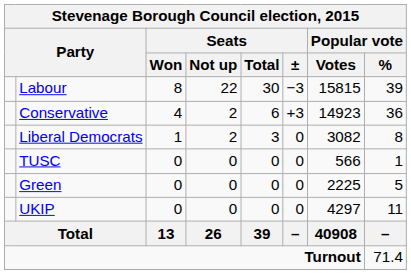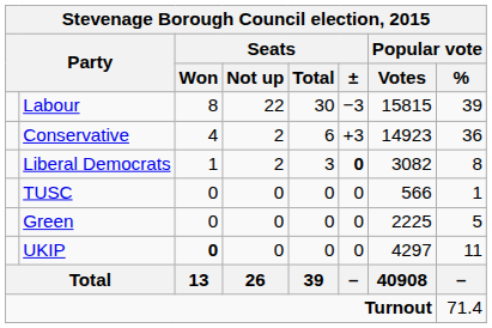Liberal Democrats | Seats / ±: normal -> bold
UKIP | Seats / Won: normal -> bold
